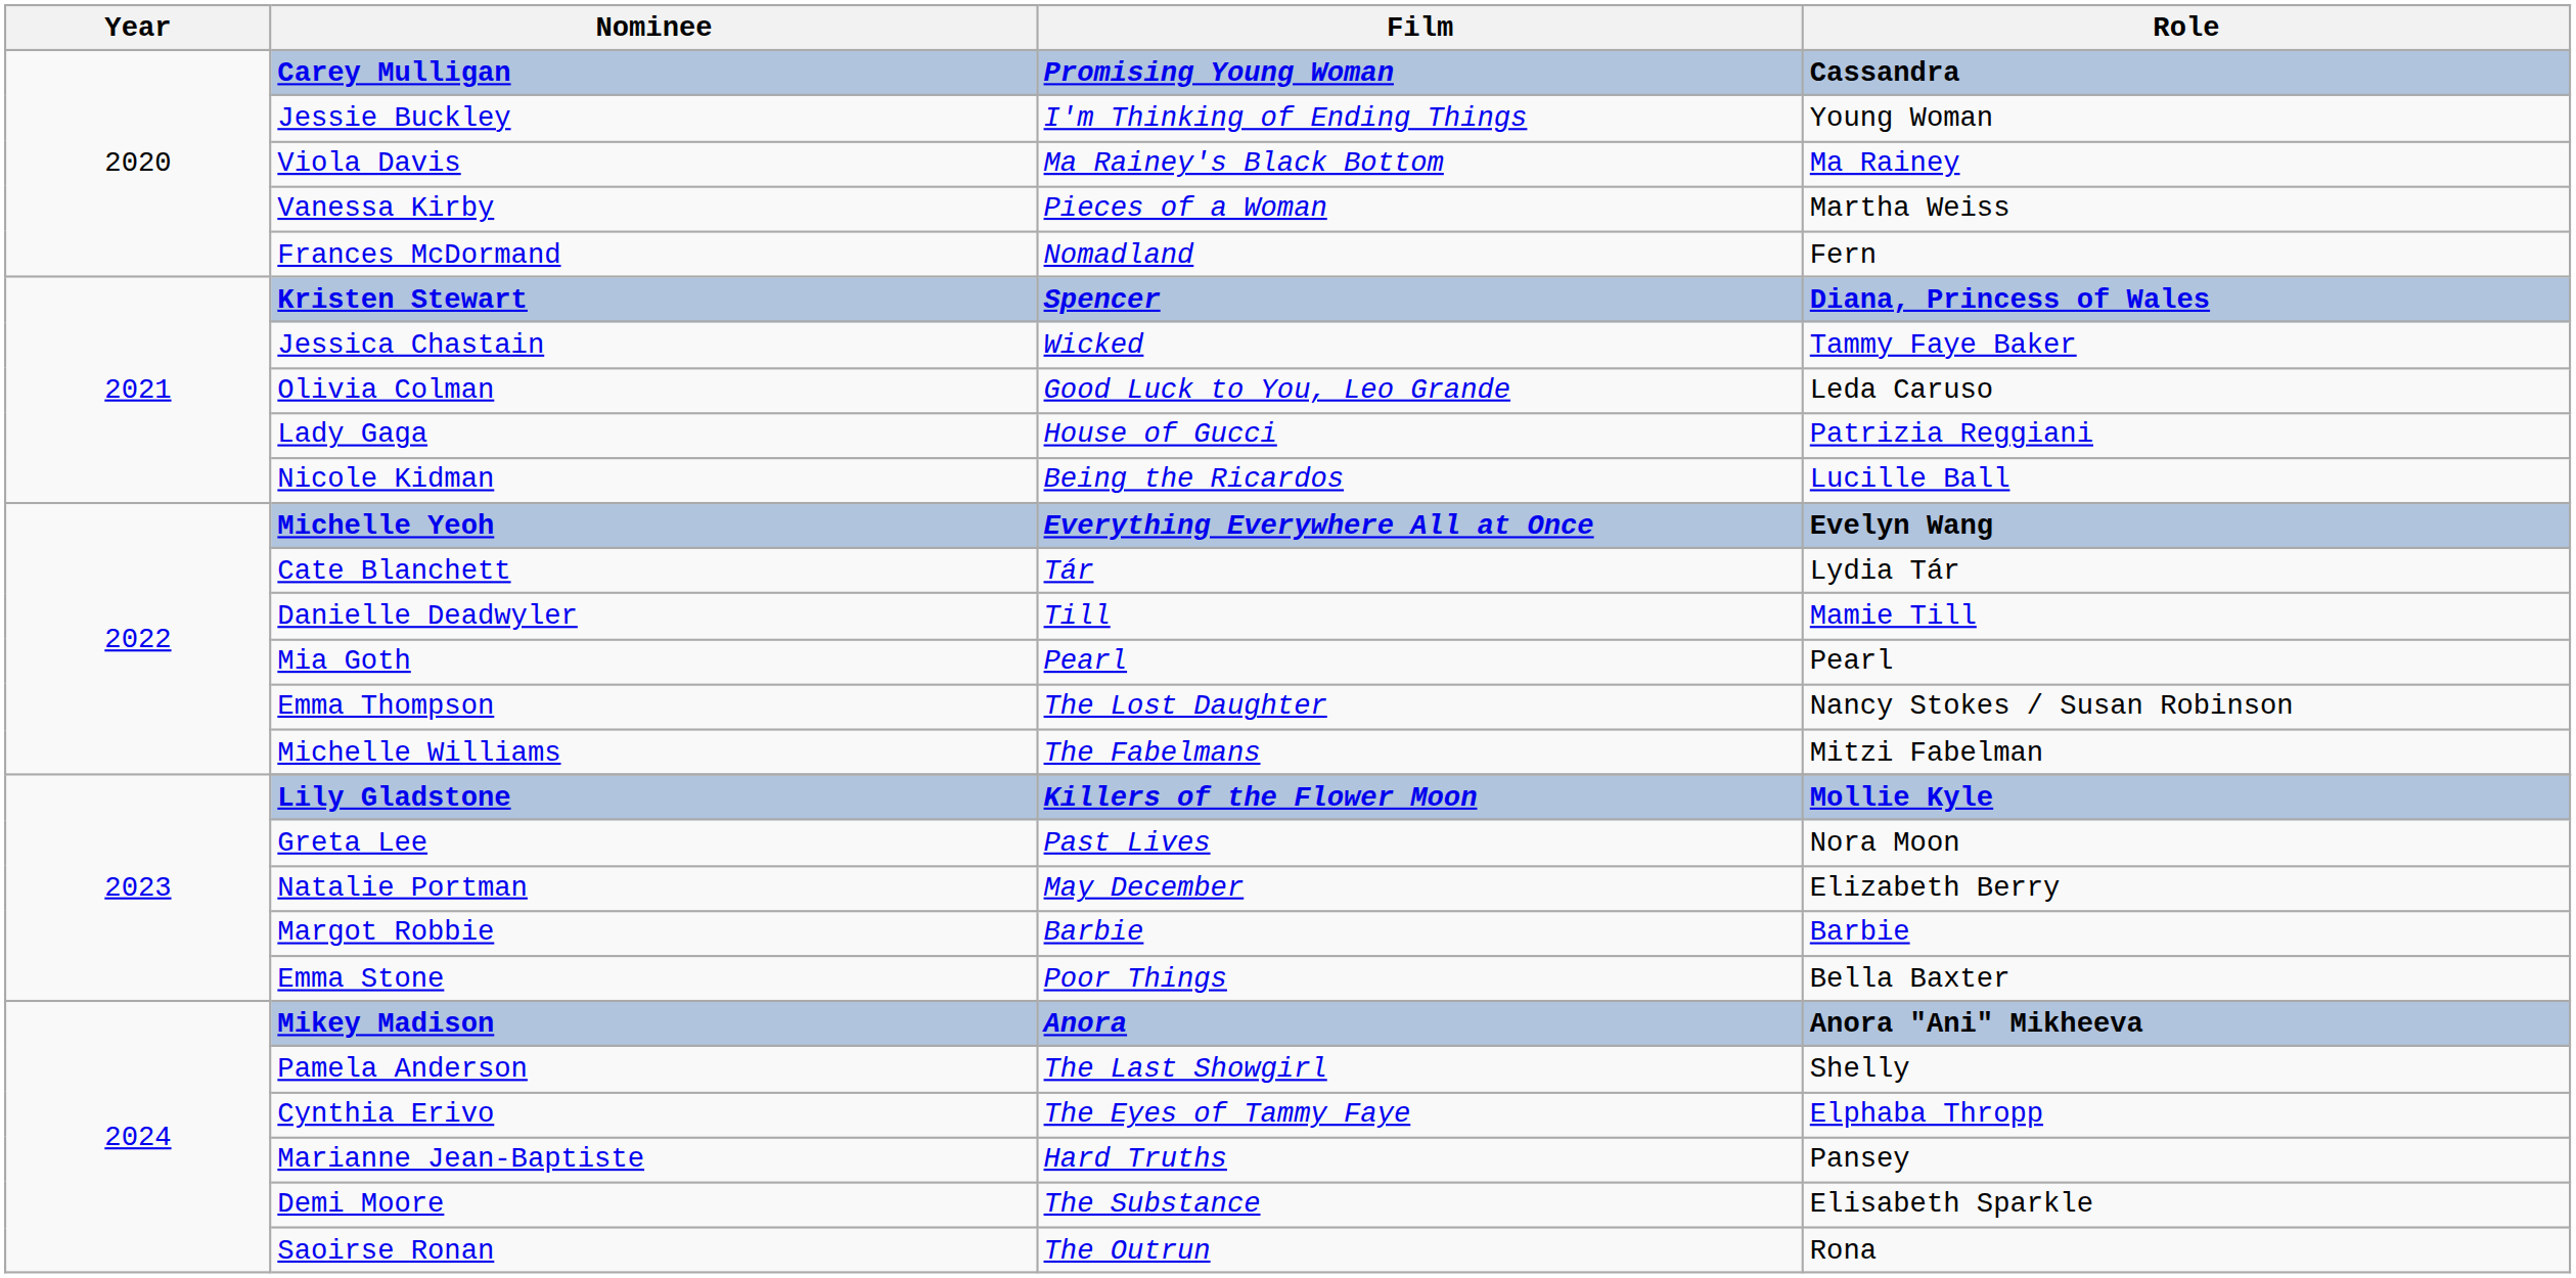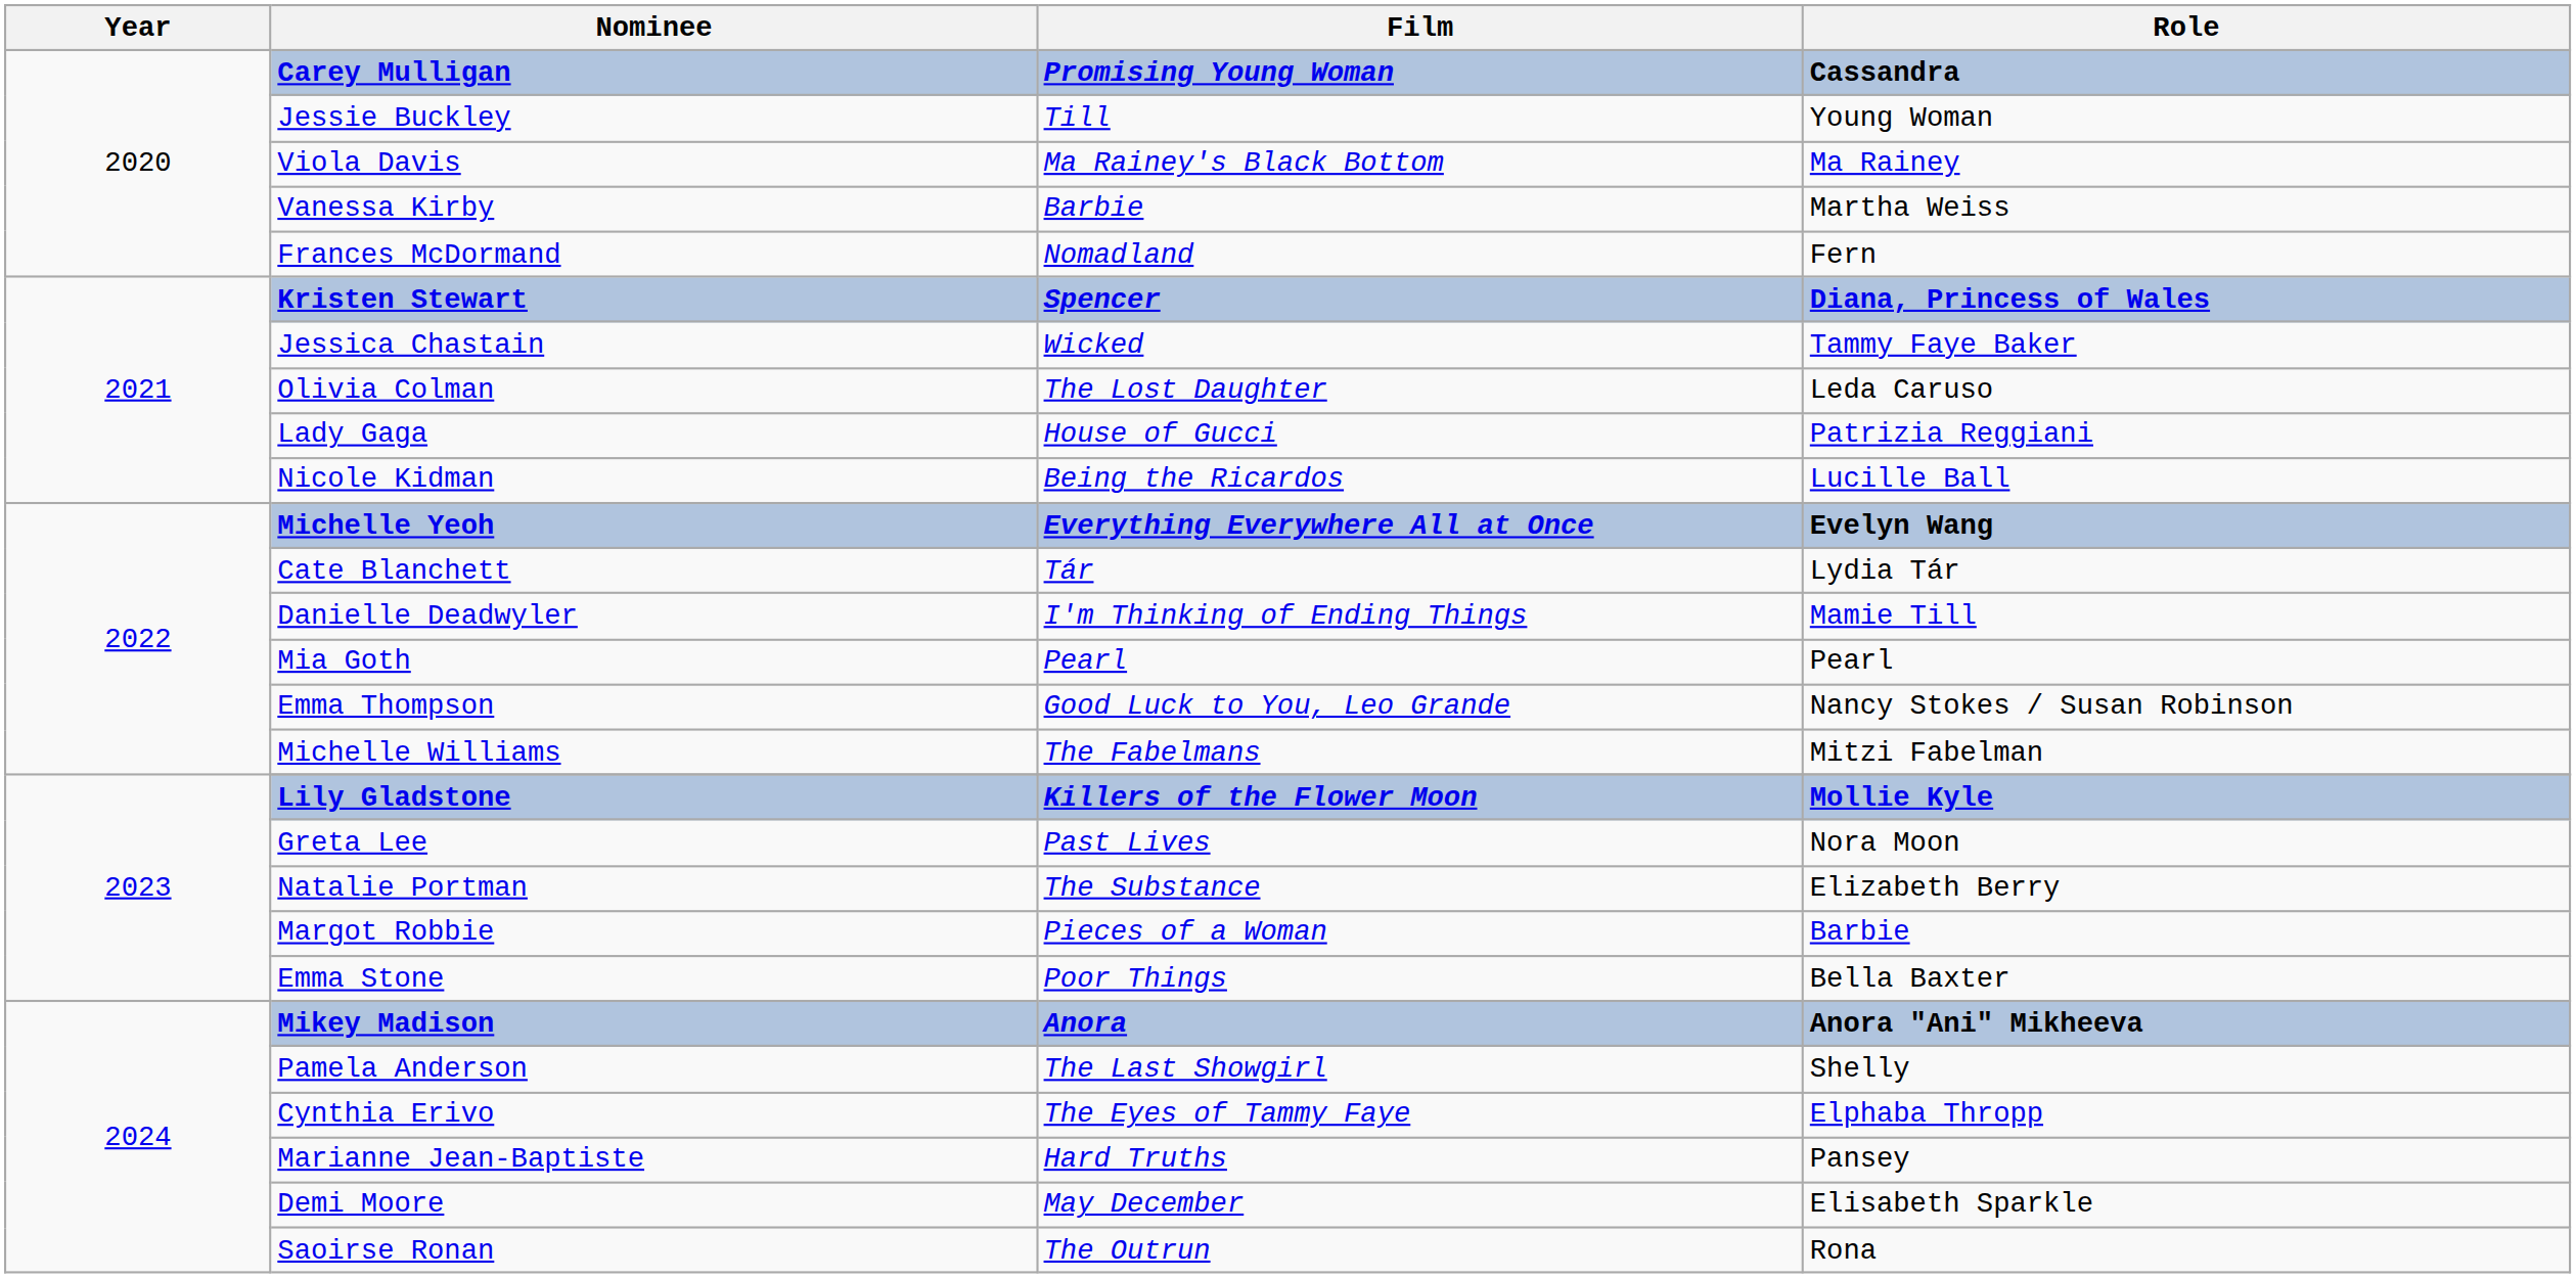Jessie Buckley | Film: I'm Thinking of Ending Things -> Till
Vanessa Kirby | Film: Pieces of a Woman -> Barbie
Olivia Colman | Film: Good Luck to You, Leo Grande -> The Lost Daughter
Danielle Deadwyler | Film: Till -> I'm Thinking of Ending Things
Emma Thompson | Film: The Lost Daughter -> Good Luck to You, Leo Grande
Natalie Portman | Film: May December -> The Substance
Margot Robbie | Film: Barbie -> Pieces of a Woman
Demi Moore | Film: The Substance -> May December
